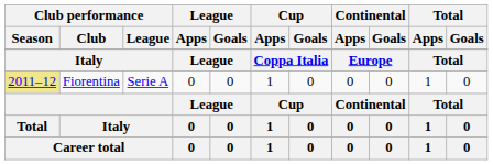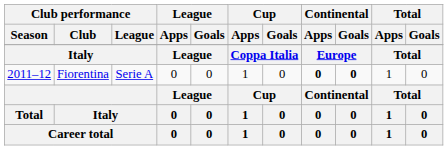Fiorentina | Club performance / Season: khaki background -> no background
Fiorentina | Continental / Apps: normal -> bold
Fiorentina | Continental / Goals: normal -> bold
